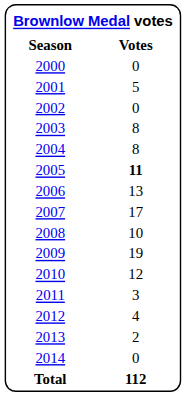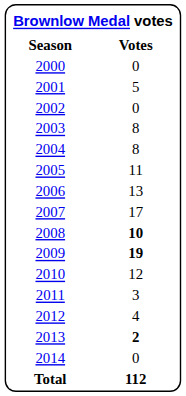2005 | Votes: bold -> normal
2008 | Votes: normal -> bold
2009 | Votes: normal -> bold
2013 | Votes: normal -> bold
